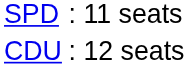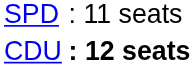CDU | column 2: normal -> bold
